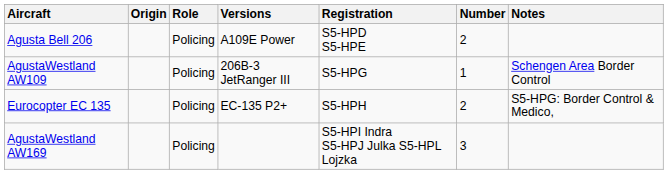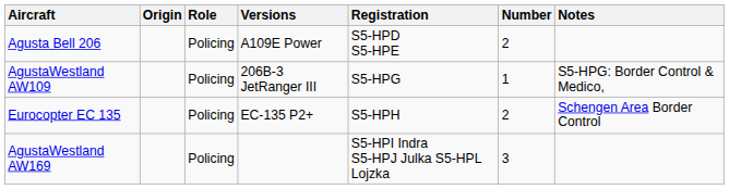AgustaWestland AW109 | Notes: Schengen Area Border Control -> S5-HPG: Border Control & Medico,
Eurocopter EC 135 | Notes: S5-HPG: Border Control & Medico, -> Schengen Area Border Control
